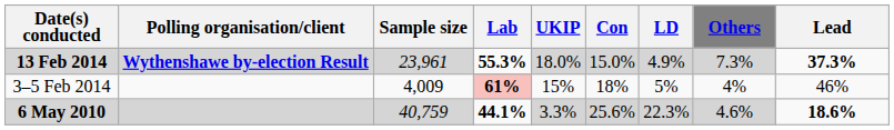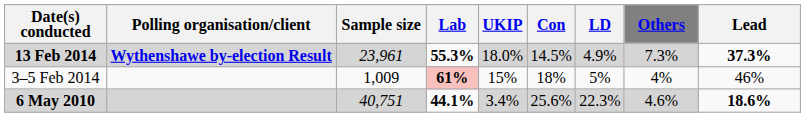13 Feb 2014 | Con: 15.0% -> 14.5%
3–5 Feb 2014 | Sample size: 4,009 -> 1,009
6 May 2010 | Sample size: 40,759 -> 40,751
6 May 2010 | UKIP: 3.3% -> 3.4%
